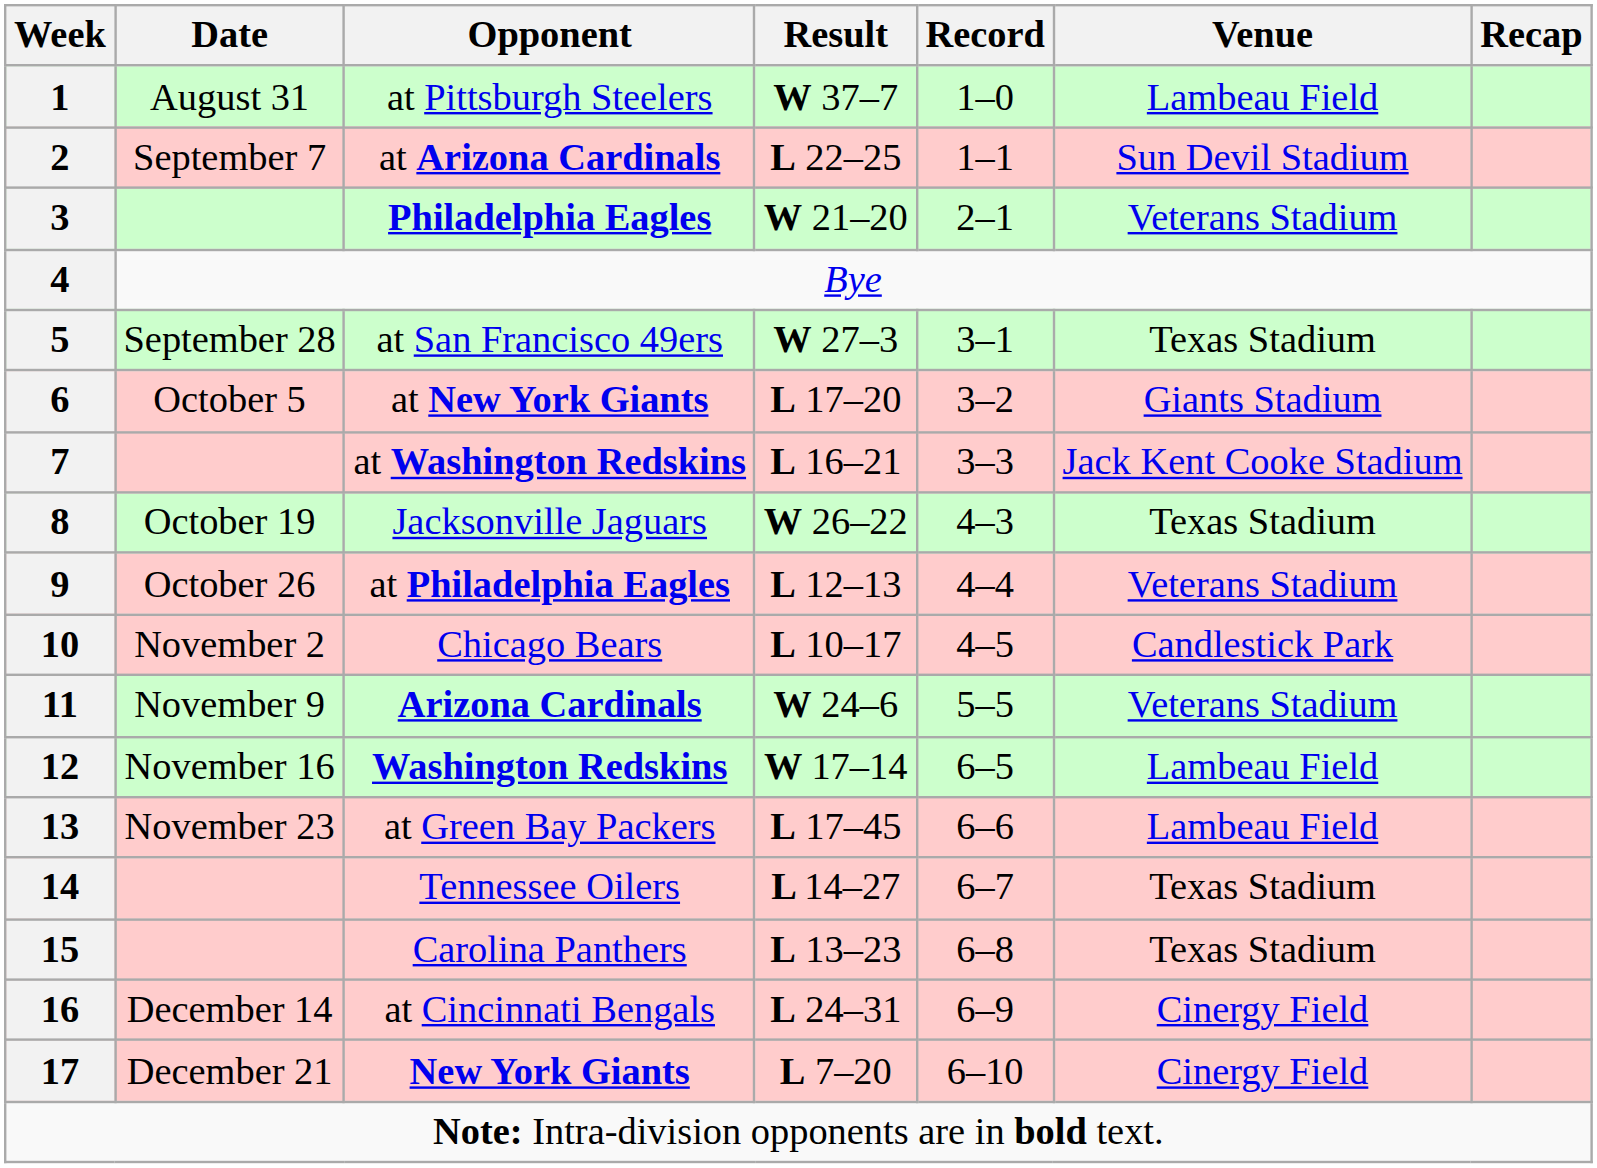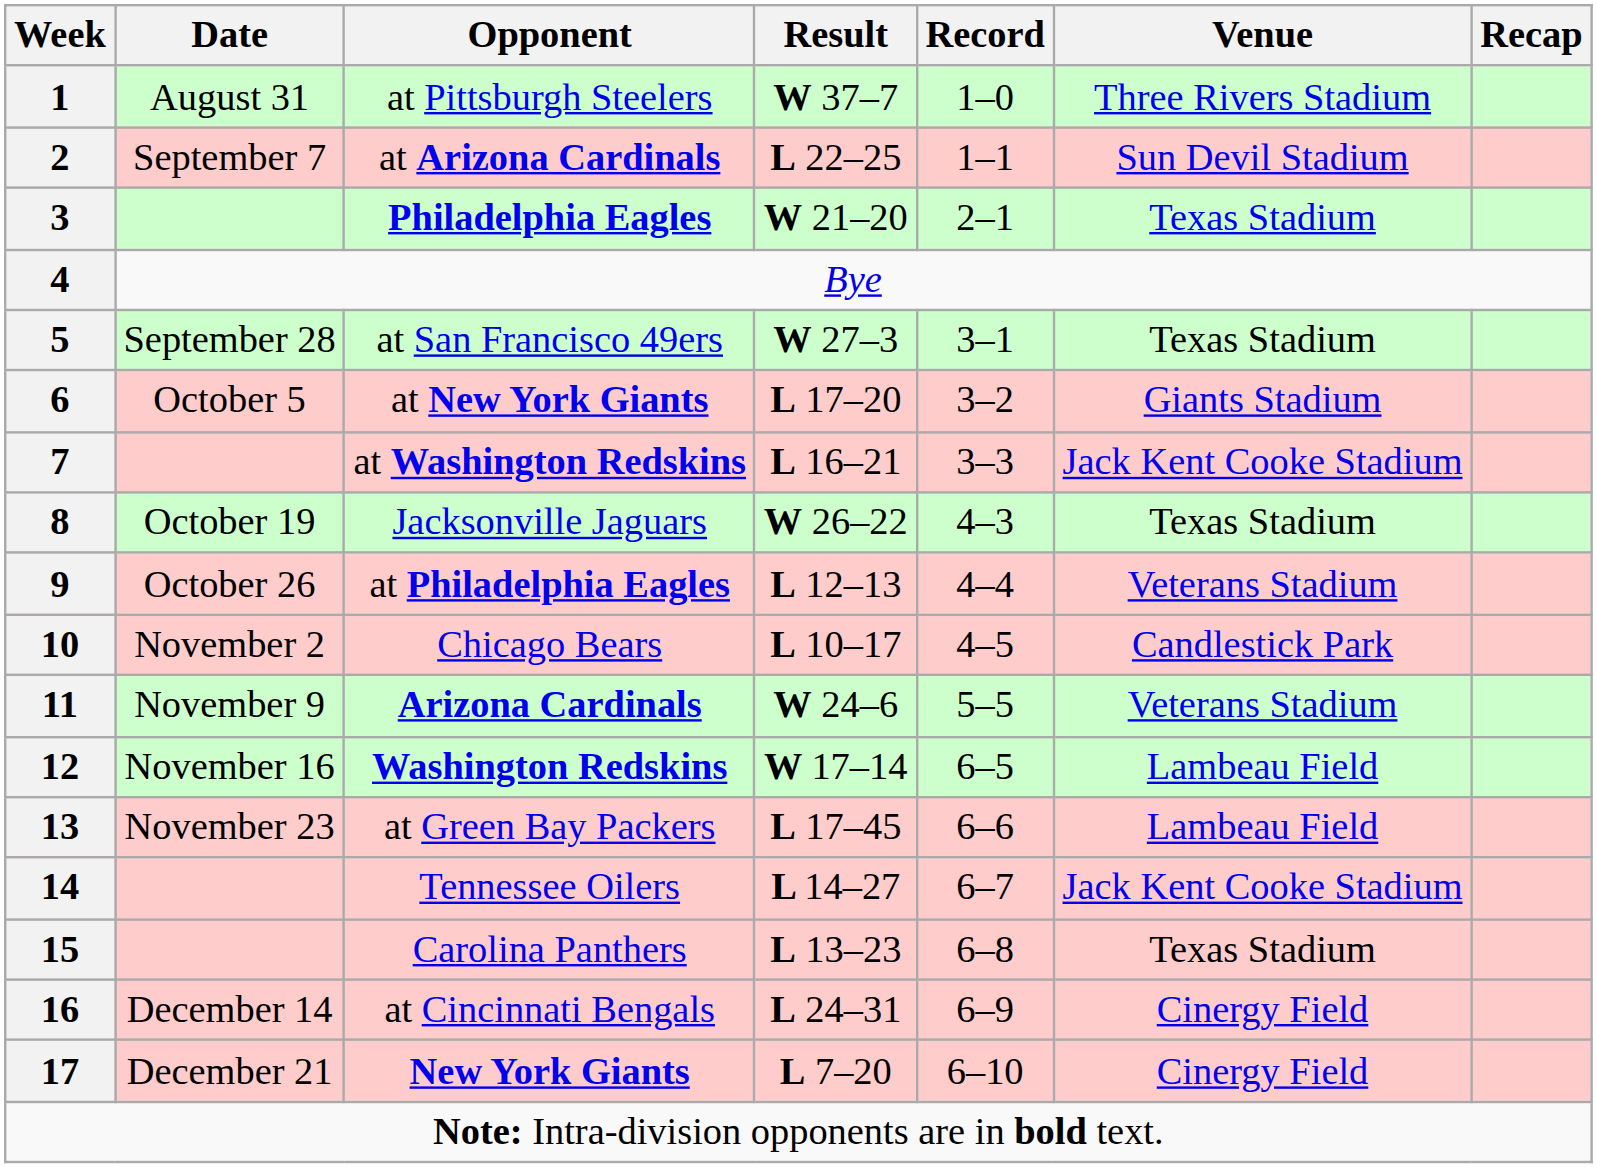1 | Venue: Lambeau Field -> Three Rivers Stadium
3 | Venue: Veterans Stadium -> Texas Stadium
14 | Venue: Texas Stadium -> Jack Kent Cooke Stadium
